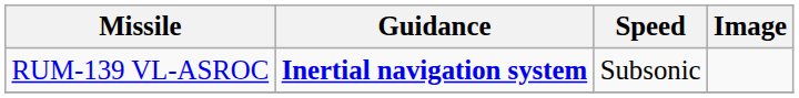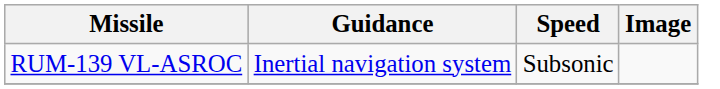RUM-139 VL-ASROC | Guidance: bold -> normal
